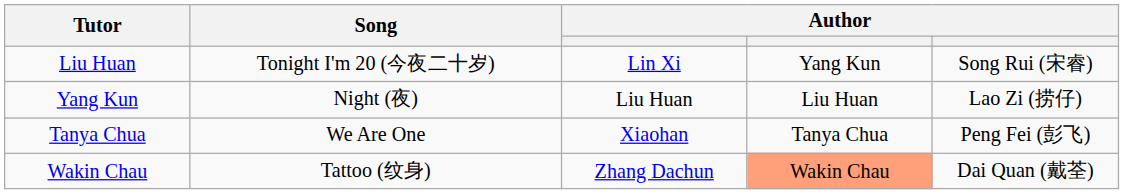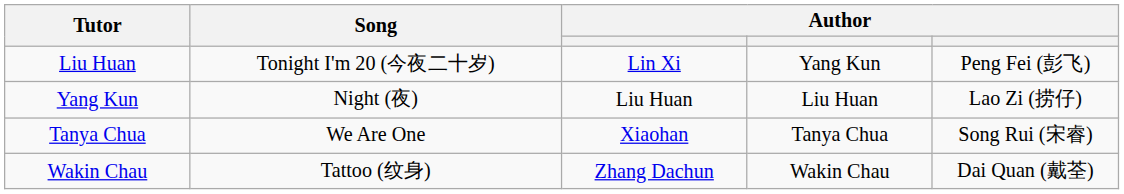row 3 | column 5: Song Rui (宋睿) -> Peng Fei (彭飞)
row 5 | column 5: Peng Fei (彭飞) -> Song Rui (宋睿)
row 6 | column 4: lightsalmon background -> no background
